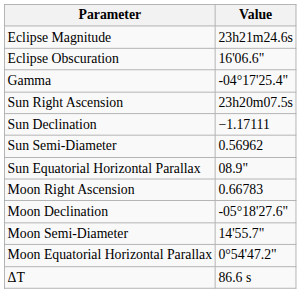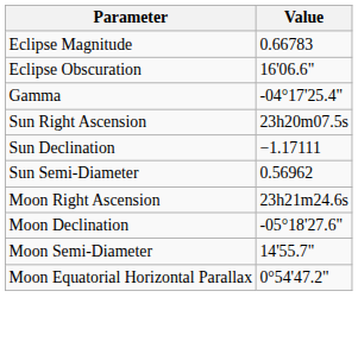Eclipse Magnitude | Value: 23h21m24.6s -> 0.66783
- row: Sun Equatorial Horizontal Parallax | 08.9"
Moon Right Ascension | Value: 0.66783 -> 23h21m24.6s
- row: ΔT | 86.6 s
